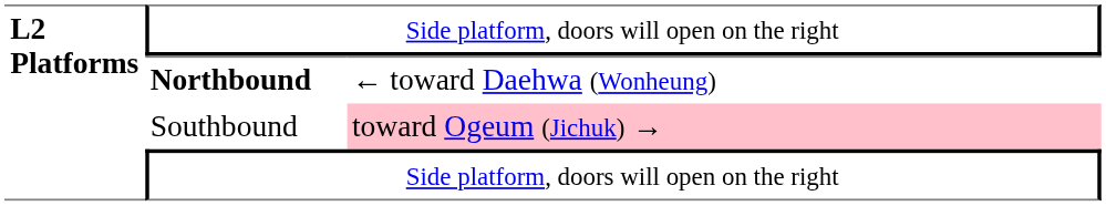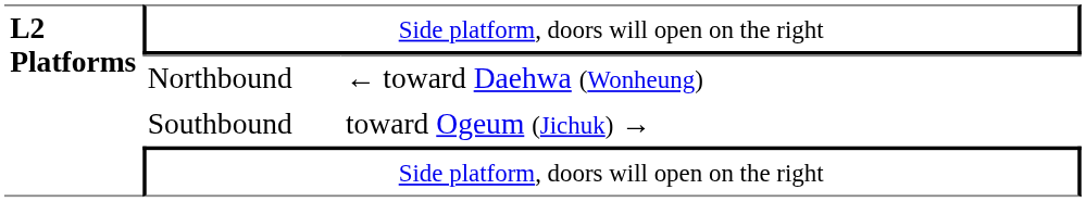Northbound | column 2: bold -> normal
Southbound | column 3: pink background -> no background
